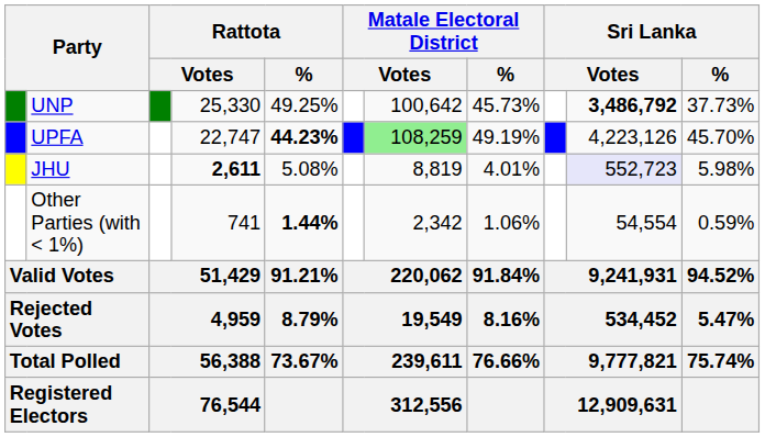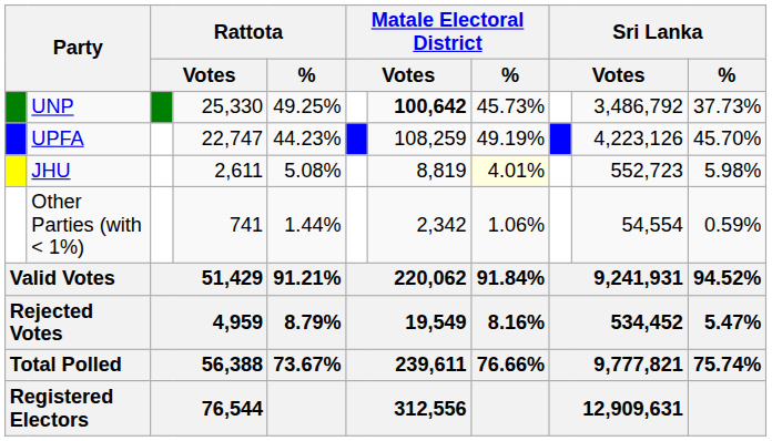UNP | column 7: normal -> bold
UNP | column 10: bold -> normal
UPFA | Rattota / %: bold -> normal
UPFA | column 7: lightgreen background -> no background
JHU | column 4: bold -> normal
JHU | Matale Electoral District / %: no background -> lightyellow background
JHU | column 10: lavender background -> no background
Other Parties (with < 1%) | Rattota / %: bold -> normal
